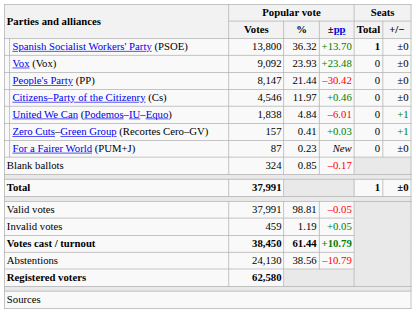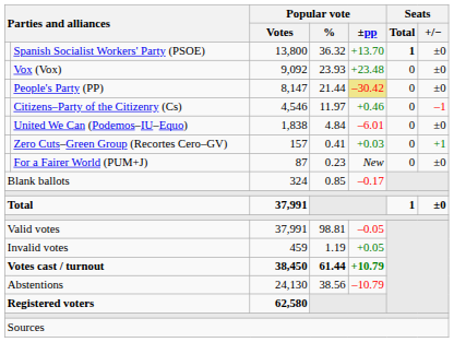People's Party (PP) | Popular vote / ±pp: no background -> khaki background
Citizens–Party of the Citizenry (Cs) | Seats / +/−: ±0 -> –1
United We Can (Podemos–IU–Equo) | Seats / +/−: +1 -> ±0
